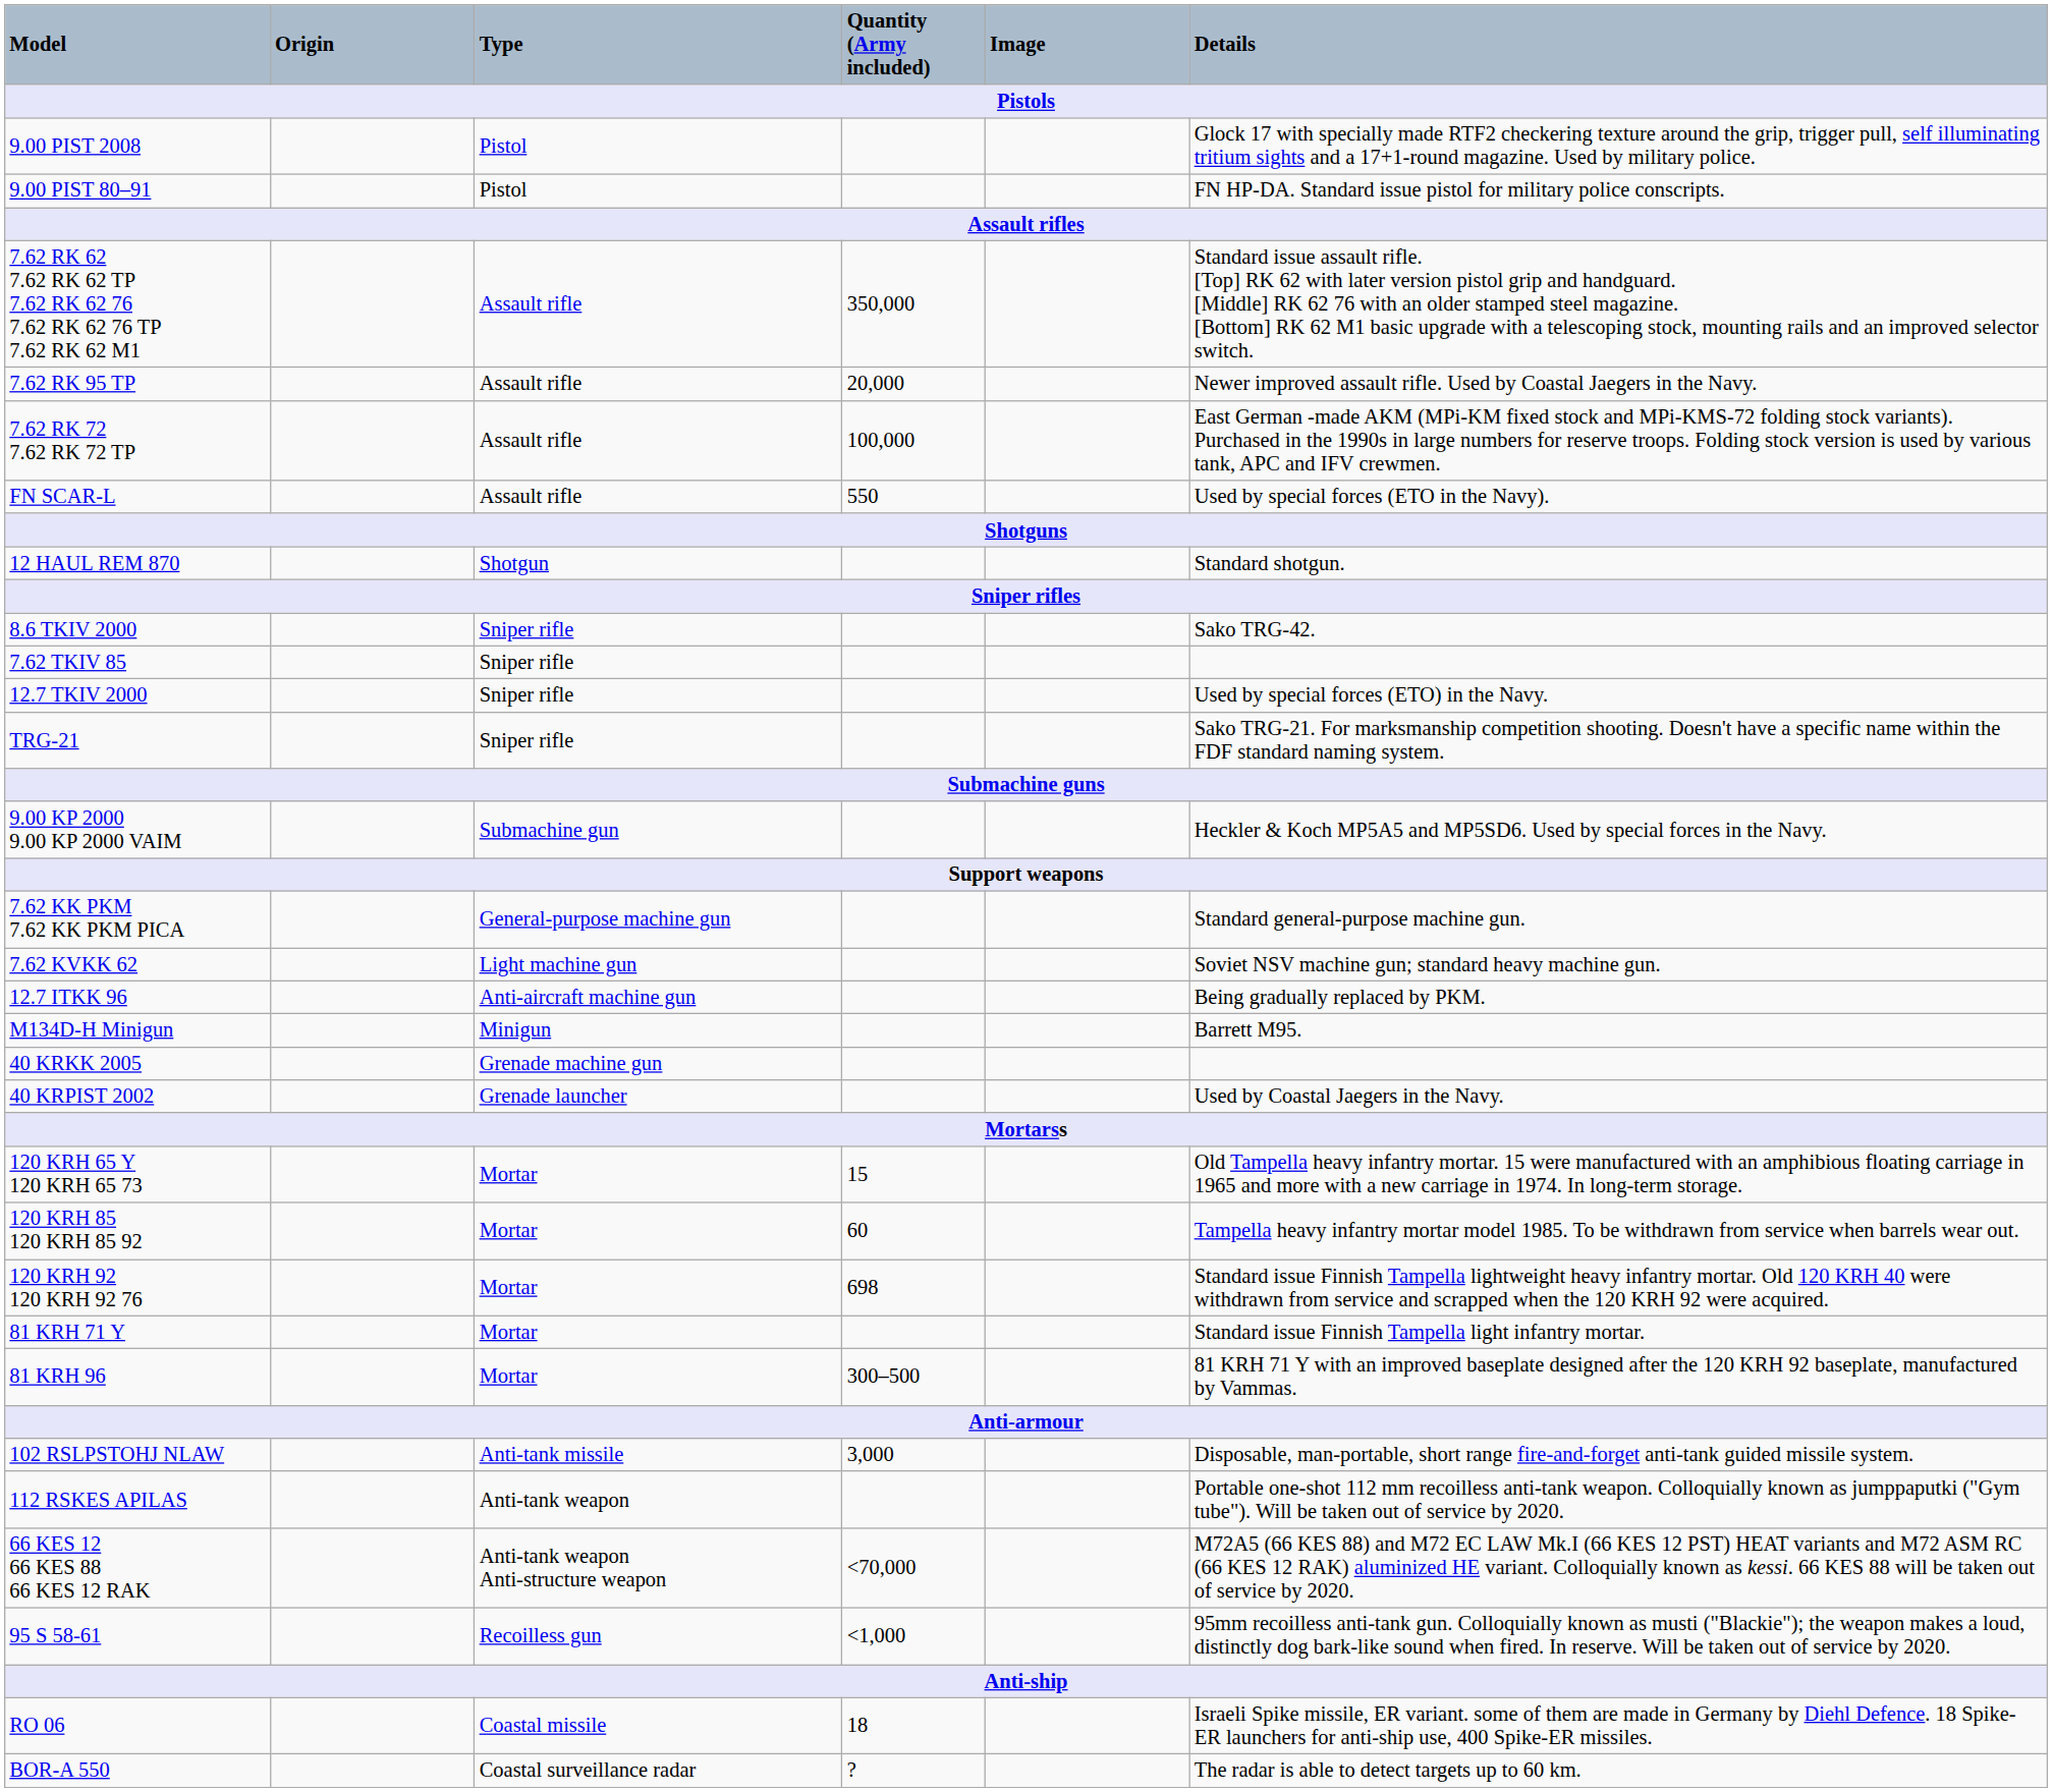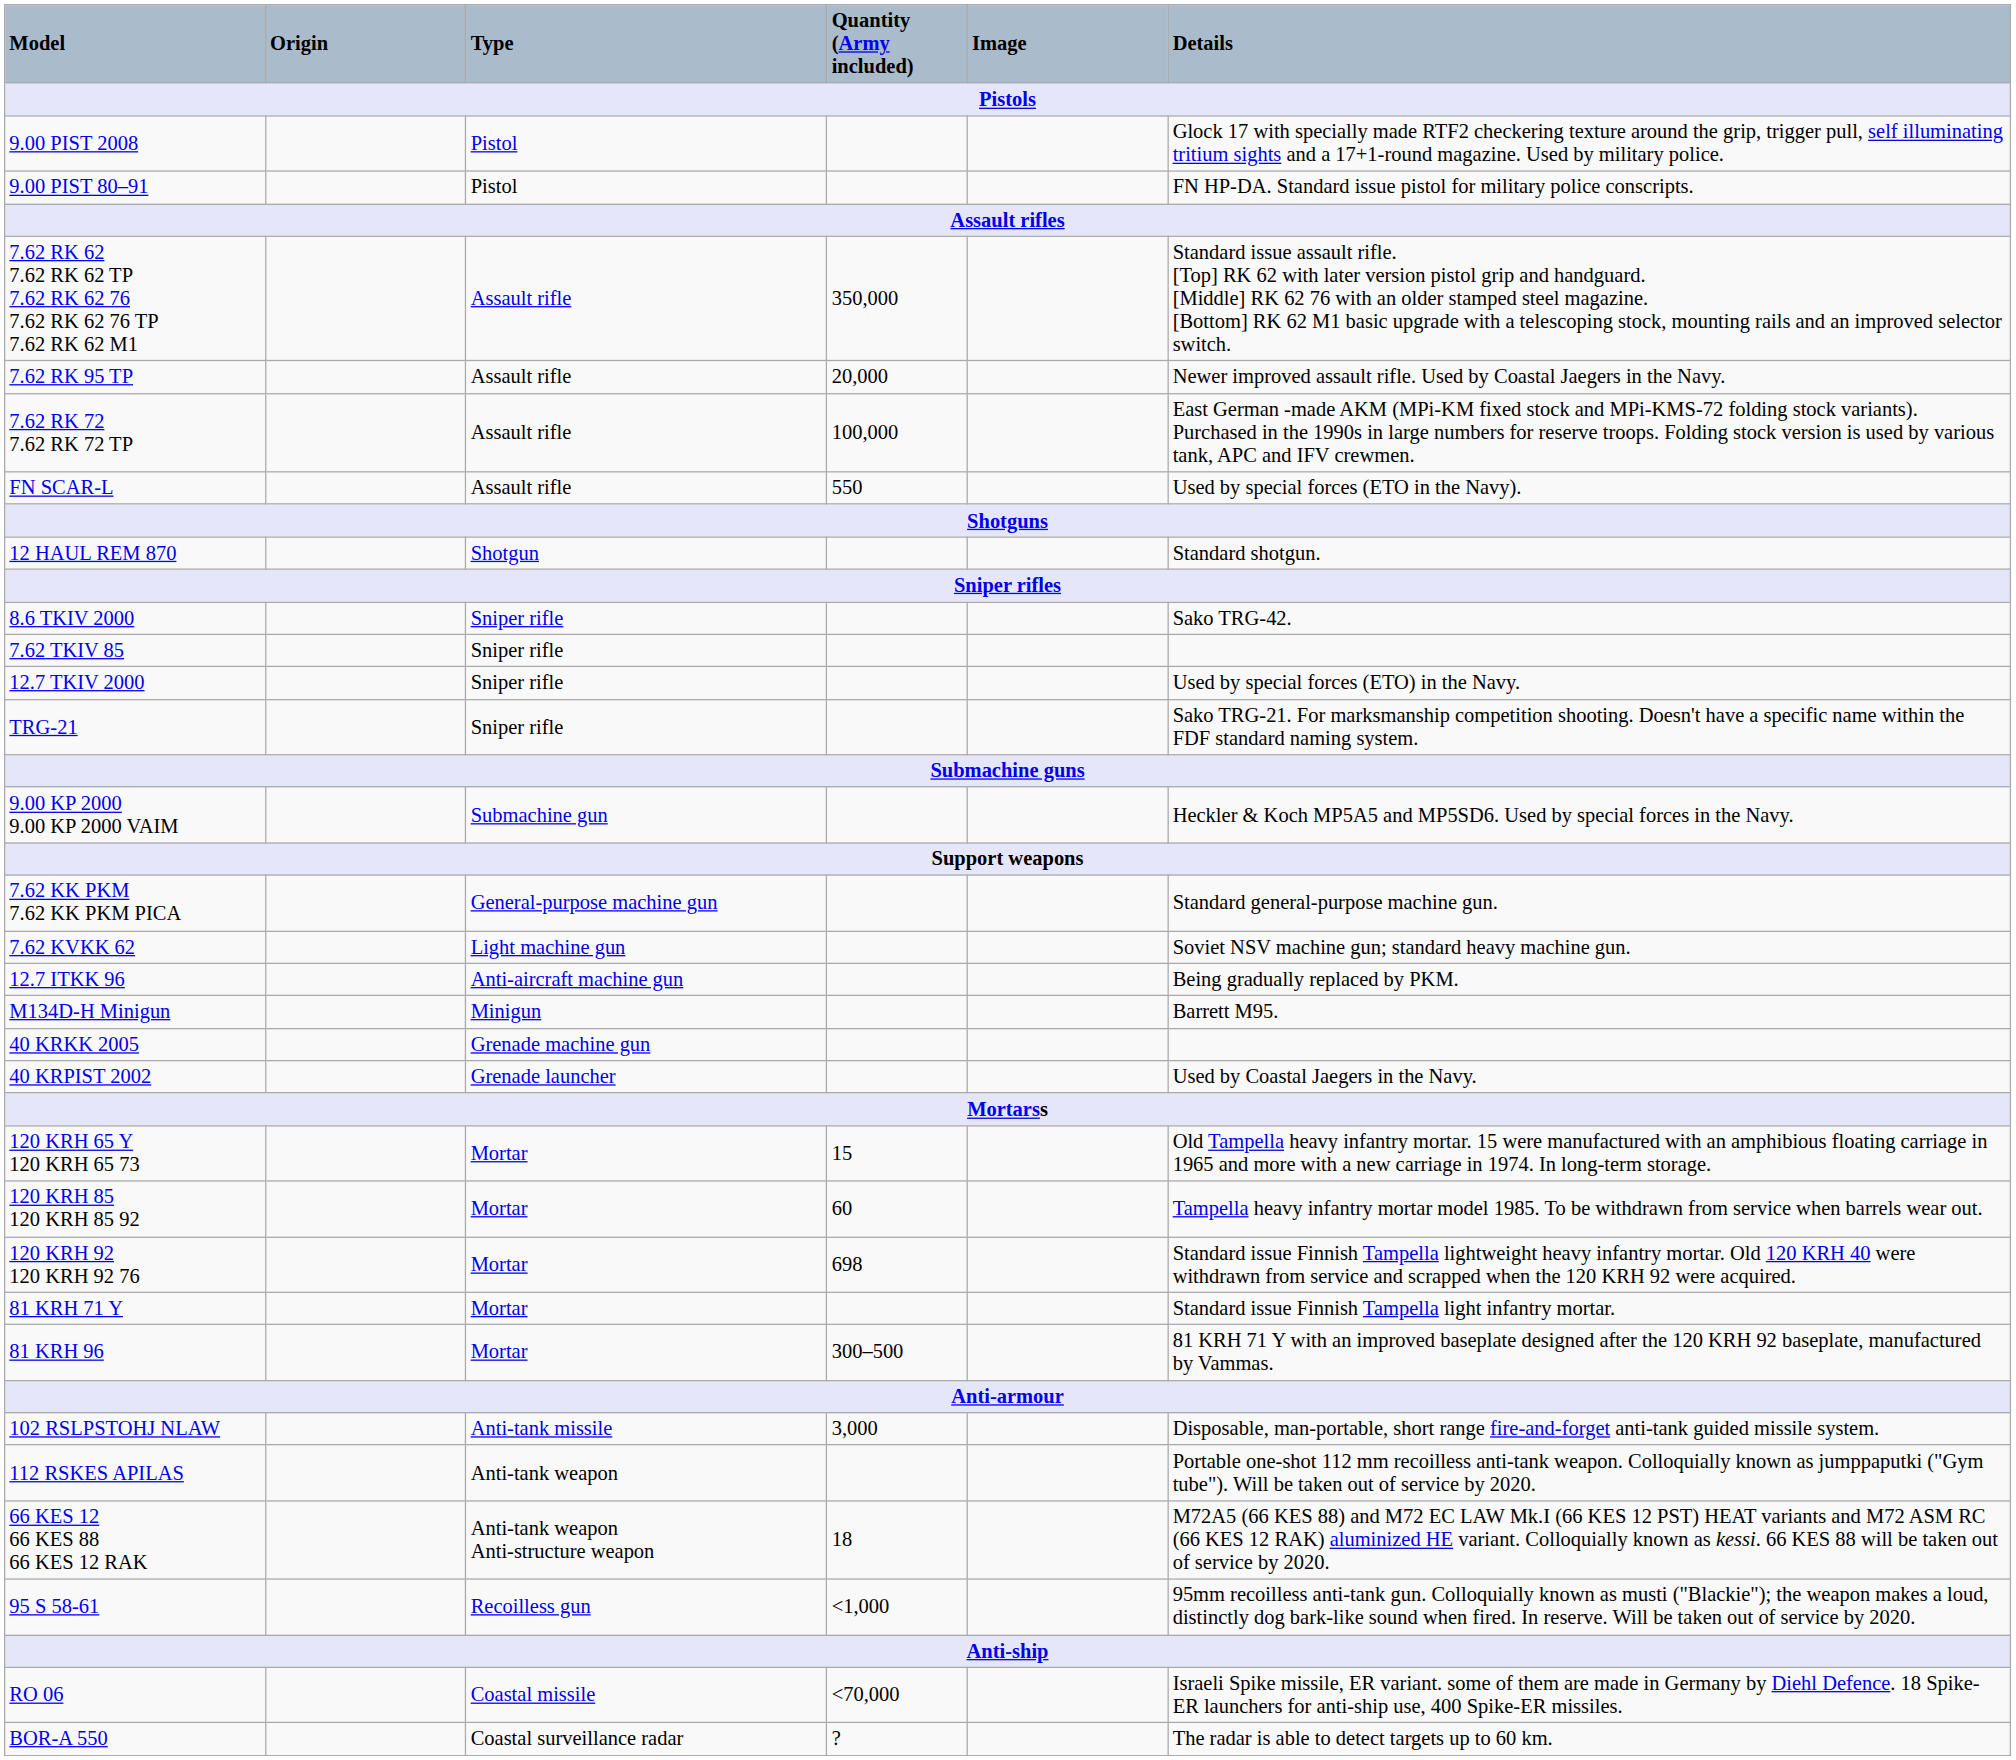66 KES 12 66 KES 88 66 KES 12 RAK | Quantity (Army included): <70,000 -> 18
RO 06 | Quantity (Army included): 18 -> <70,000
